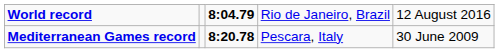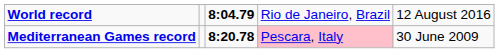Mediterranean Games record | column 4: no background -> pink background
